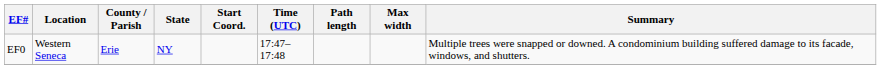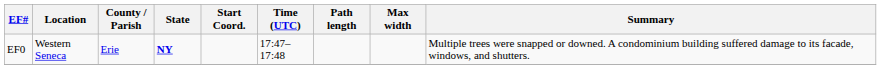EF0 | State: normal -> bold
